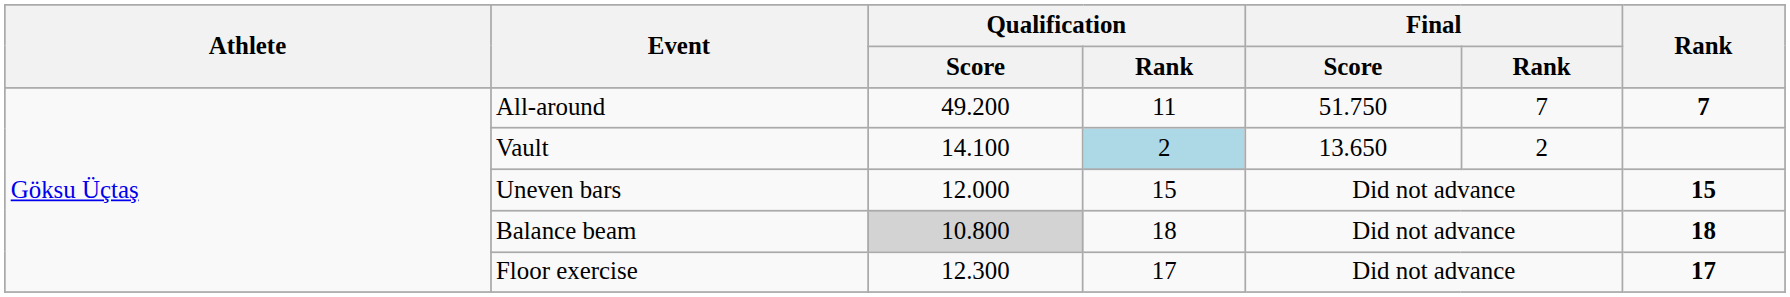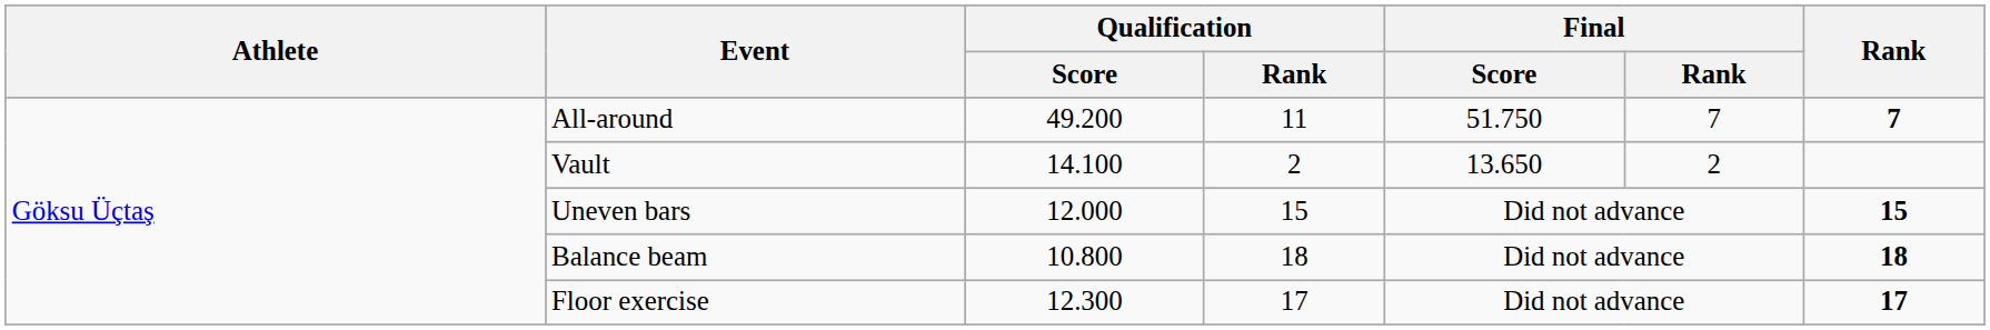Vault | Qualification / Rank: lightblue background -> no background
Balance beam | Qualification / Score: lightgrey background -> no background
